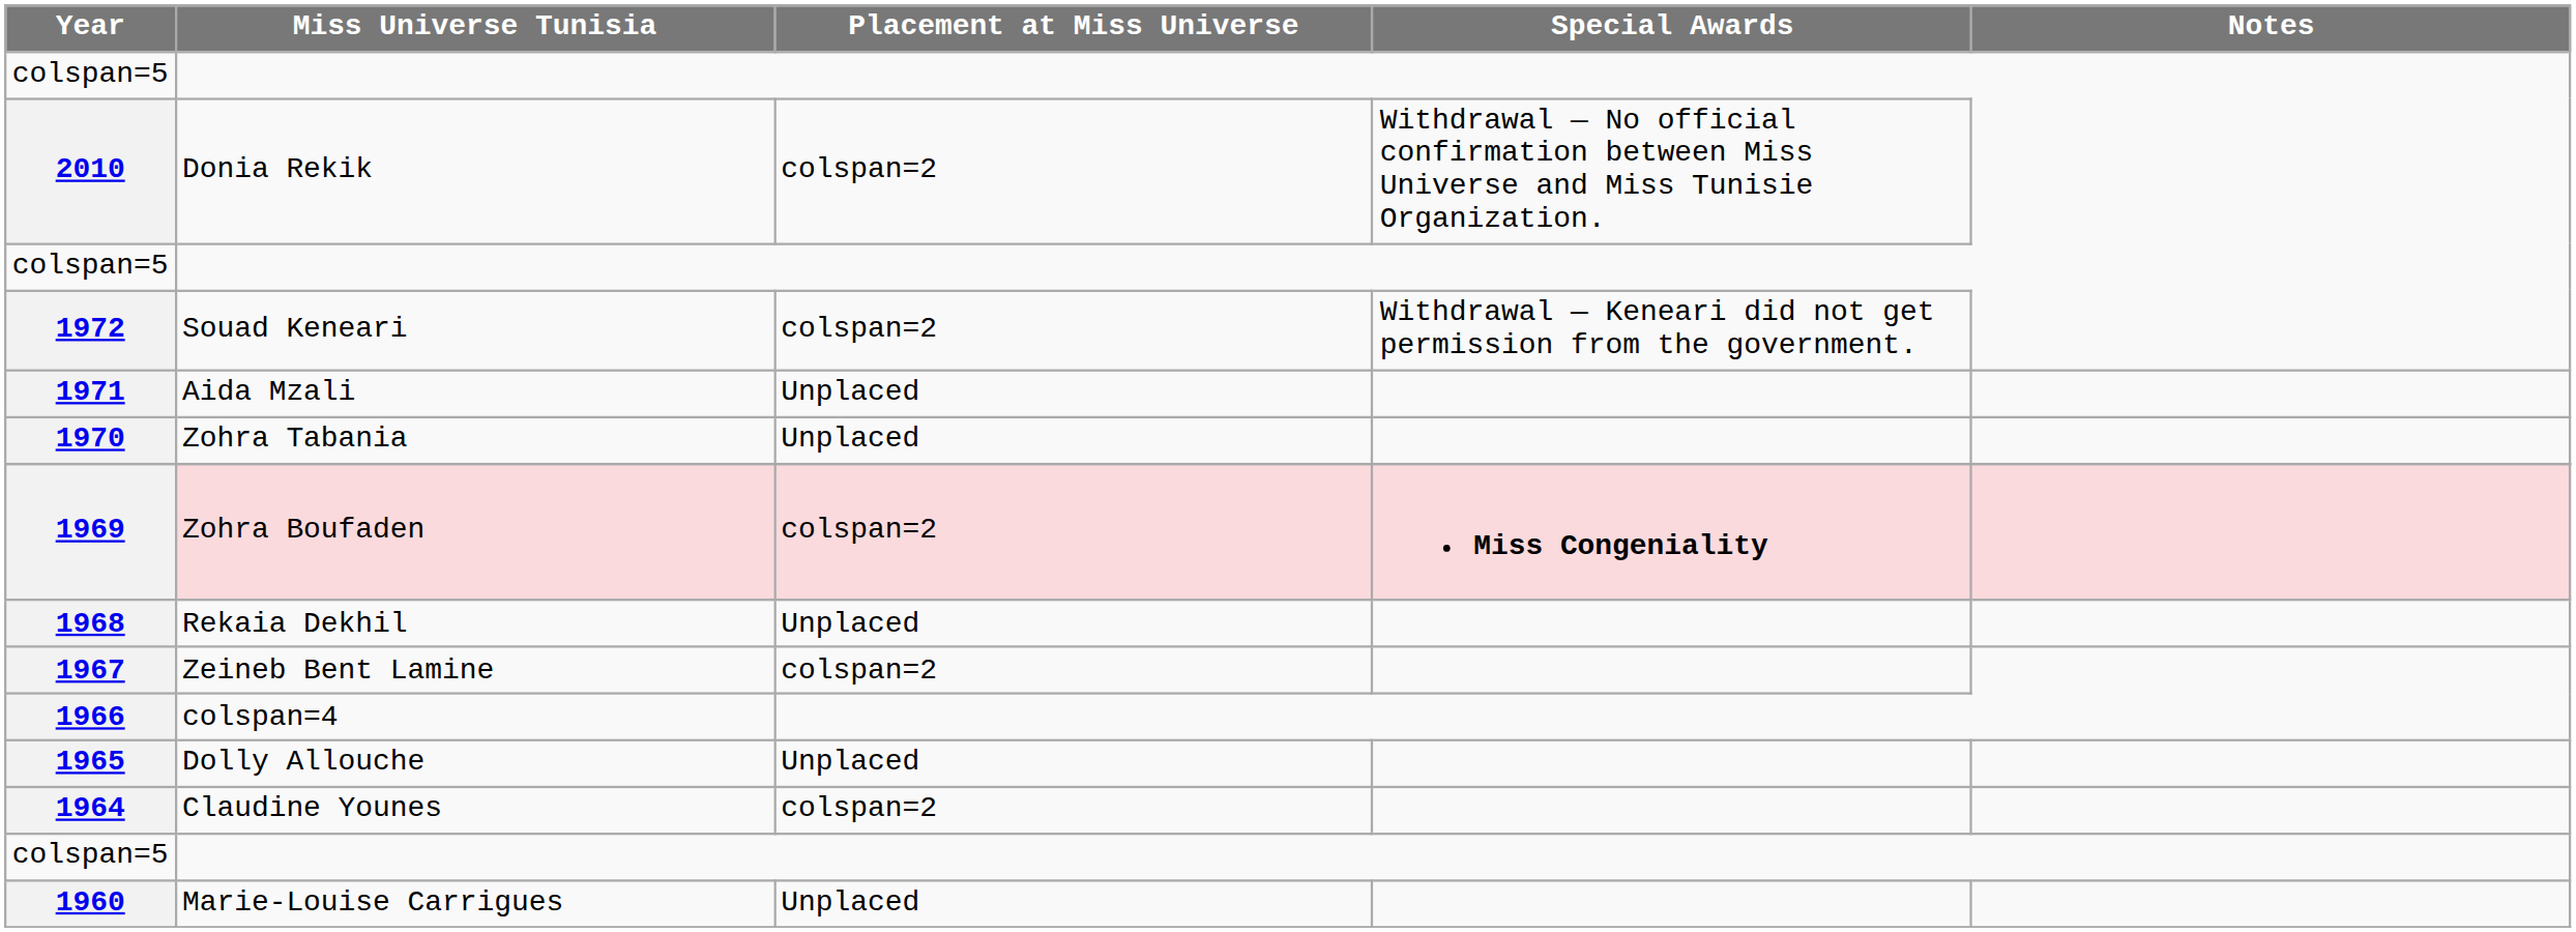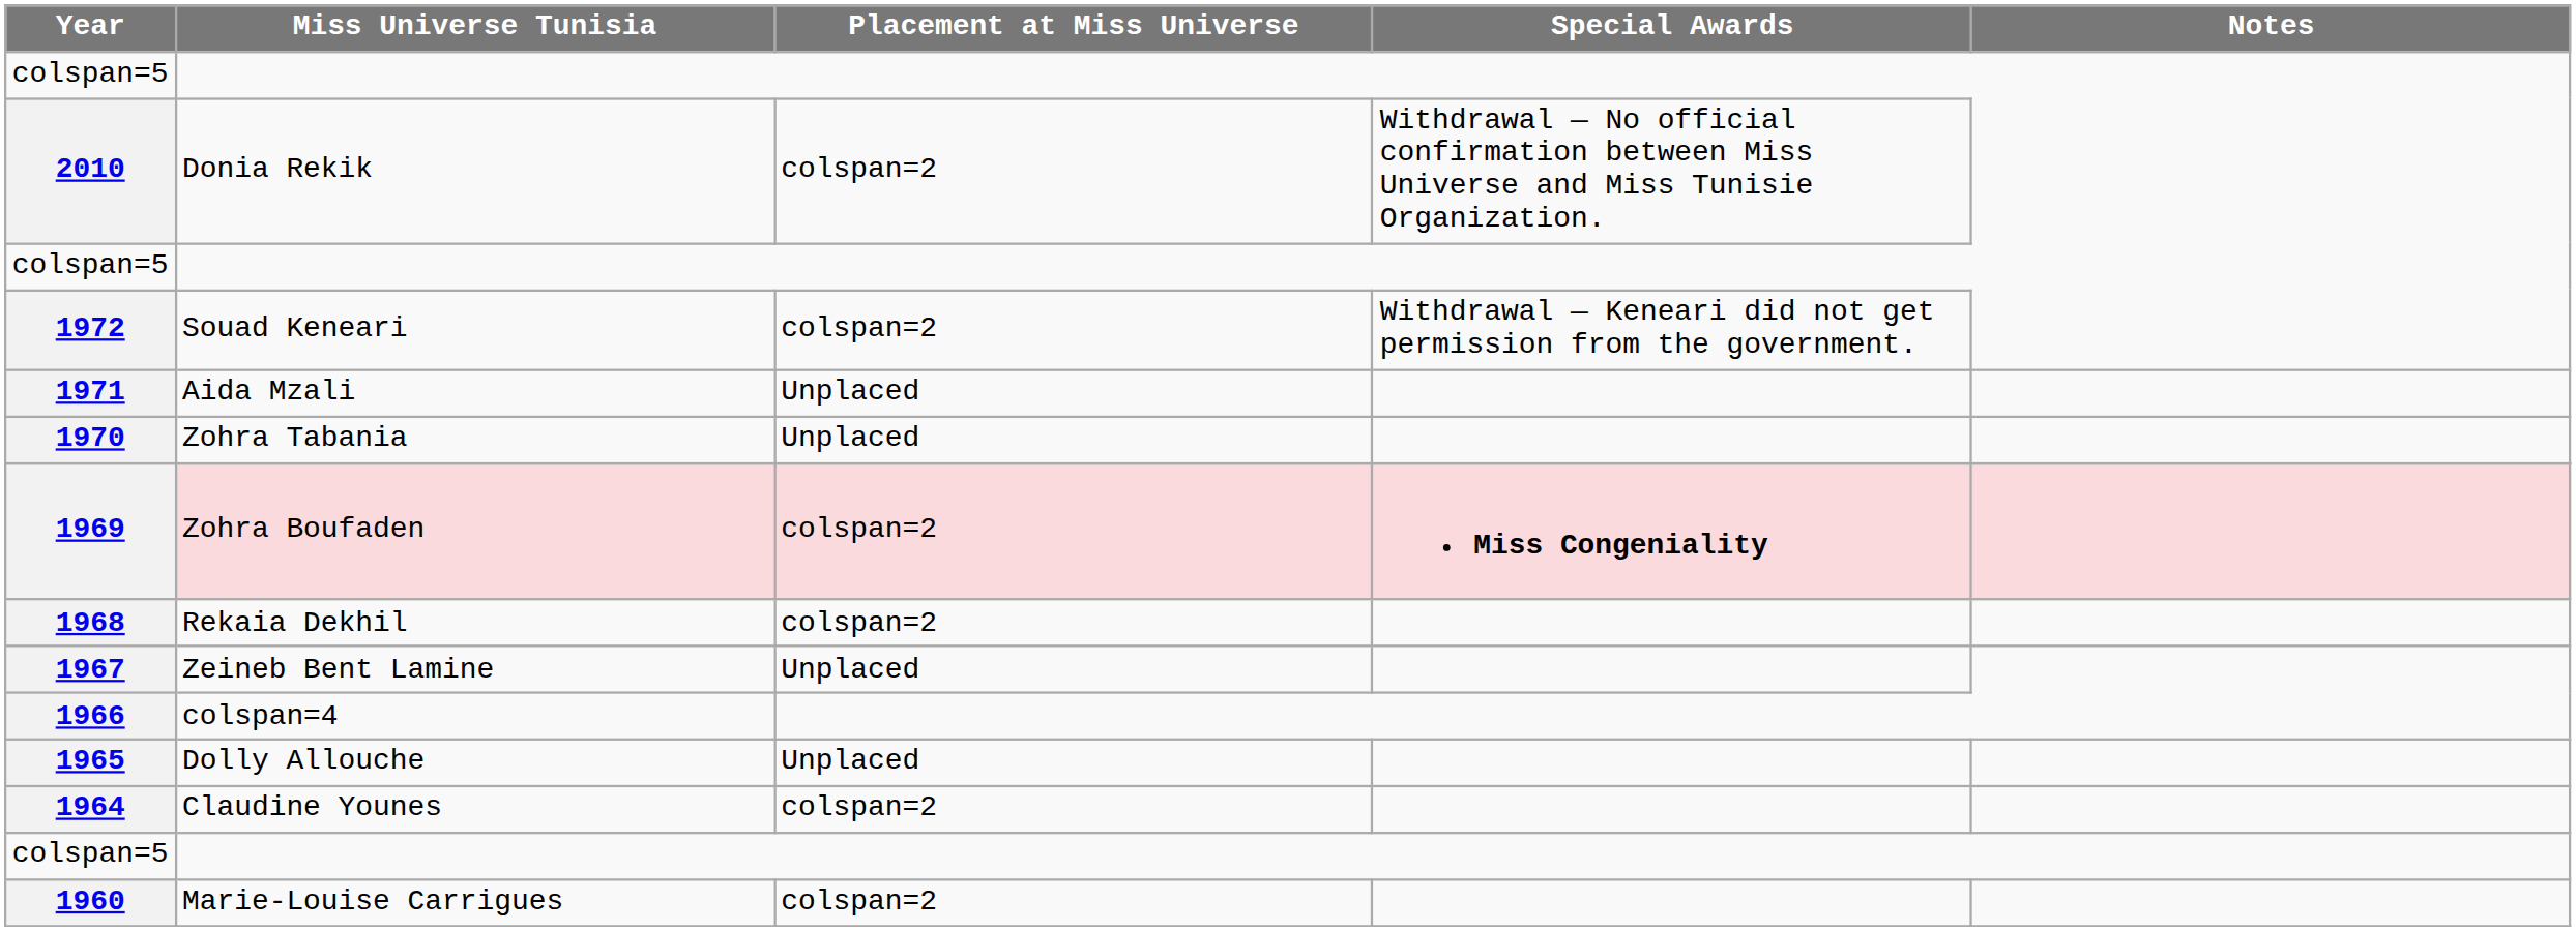1968 | Placement at Miss Universe: Unplaced -> colspan=2
1967 | Placement at Miss Universe: colspan=2 -> Unplaced
1960 | Placement at Miss Universe: Unplaced -> colspan=2
